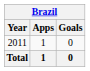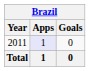2011 | Apps: no background -> lavender background
